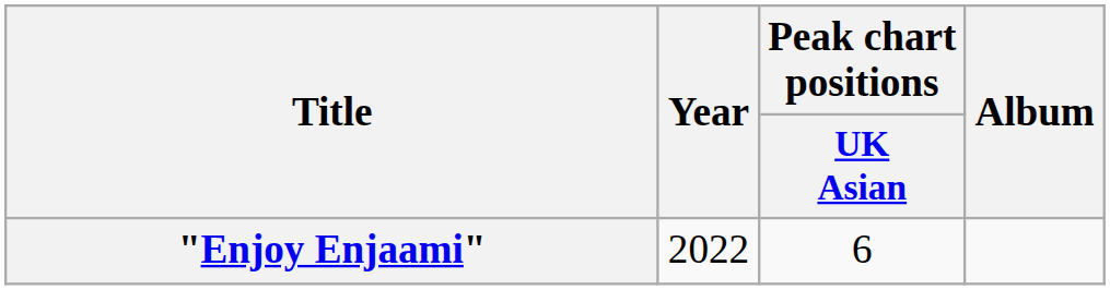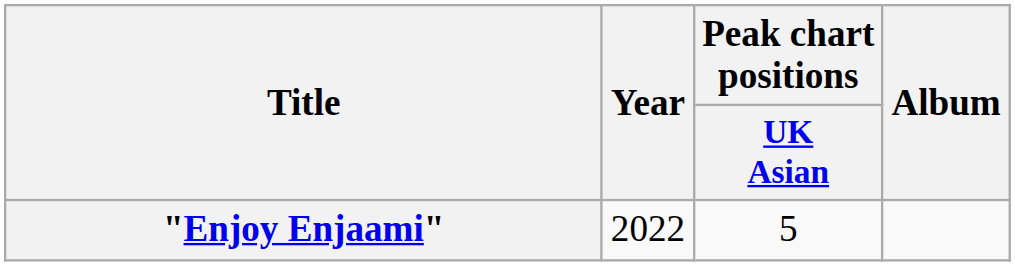"Enjoy Enjaami" | Peak chart positions / UK Asian: 6 -> 5
